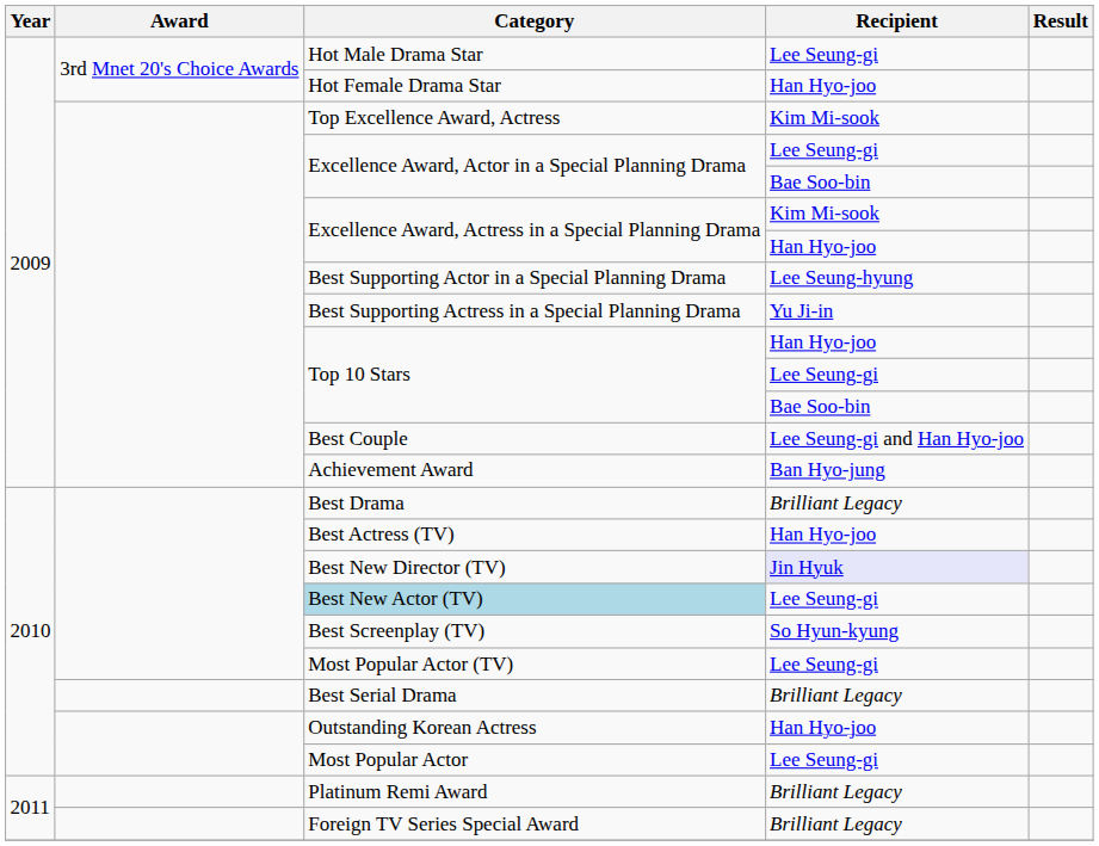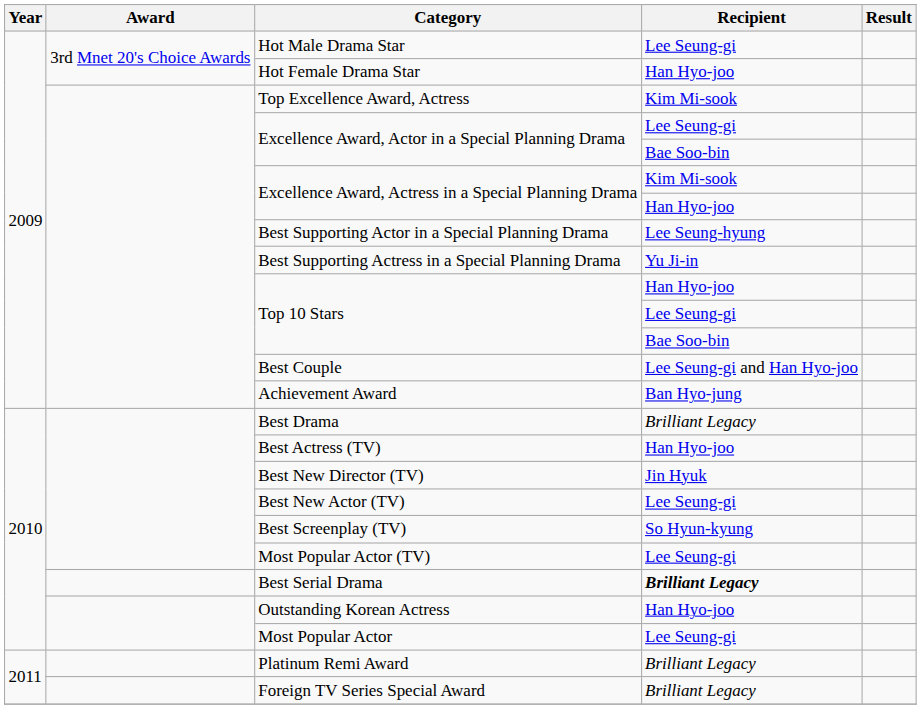Best New Director (TV) | Recipient: lavender background -> no background
Best New Actor (TV) | Category: lightblue background -> no background
Best Serial Drama | Recipient: normal -> bold
